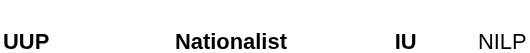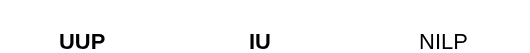- column: 11 | Nationalist
